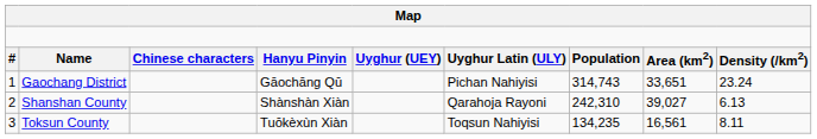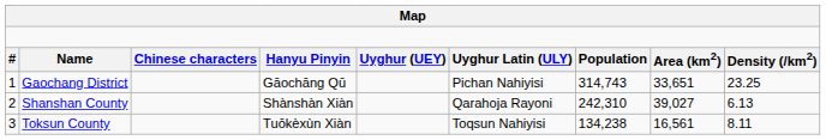Gaochang District | column 9: 23.24 -> 23.25
Toksun County | column 7: 134,235 -> 134,238
